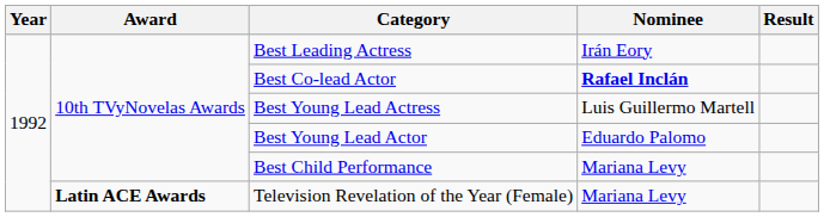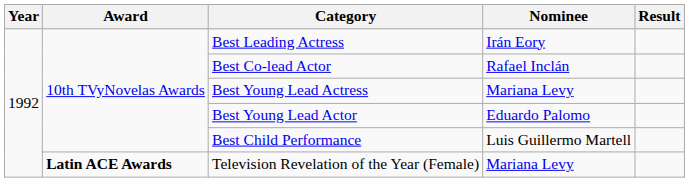Best Co-lead Actor | Nominee: bold -> normal
Best Young Lead Actress | Nominee: Luis Guillermo Martell -> Mariana Levy
Best Child Performance | Nominee: Mariana Levy -> Luis Guillermo Martell
